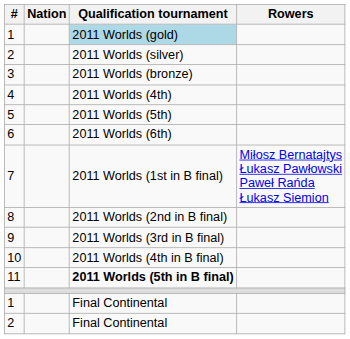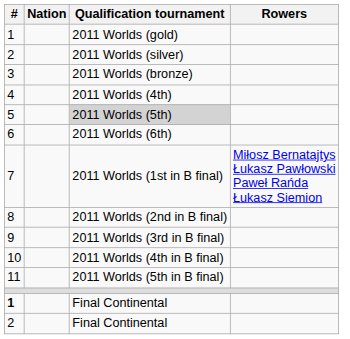2011 Worlds (gold) | Qualification tournament: lightblue background -> no background
2011 Worlds (5th) | Qualification tournament: no background -> lightgrey background
2011 Worlds (5th in B final) | Qualification tournament: bold -> normal
1 / Final Continental | #: normal -> bold
